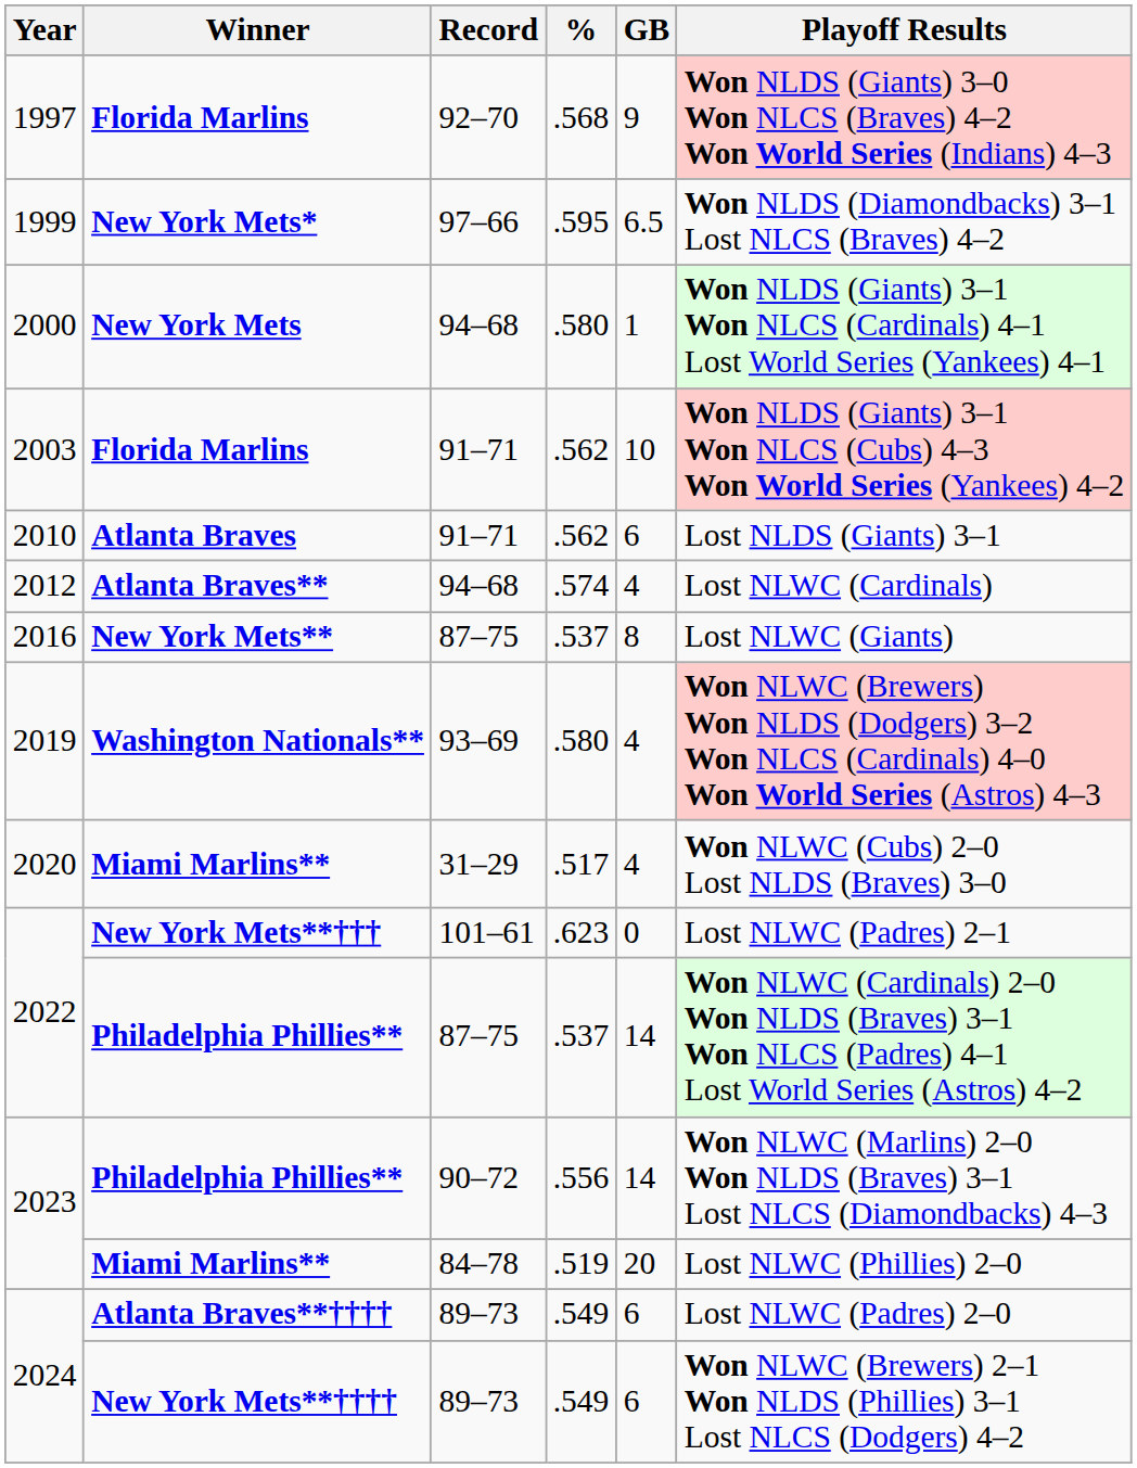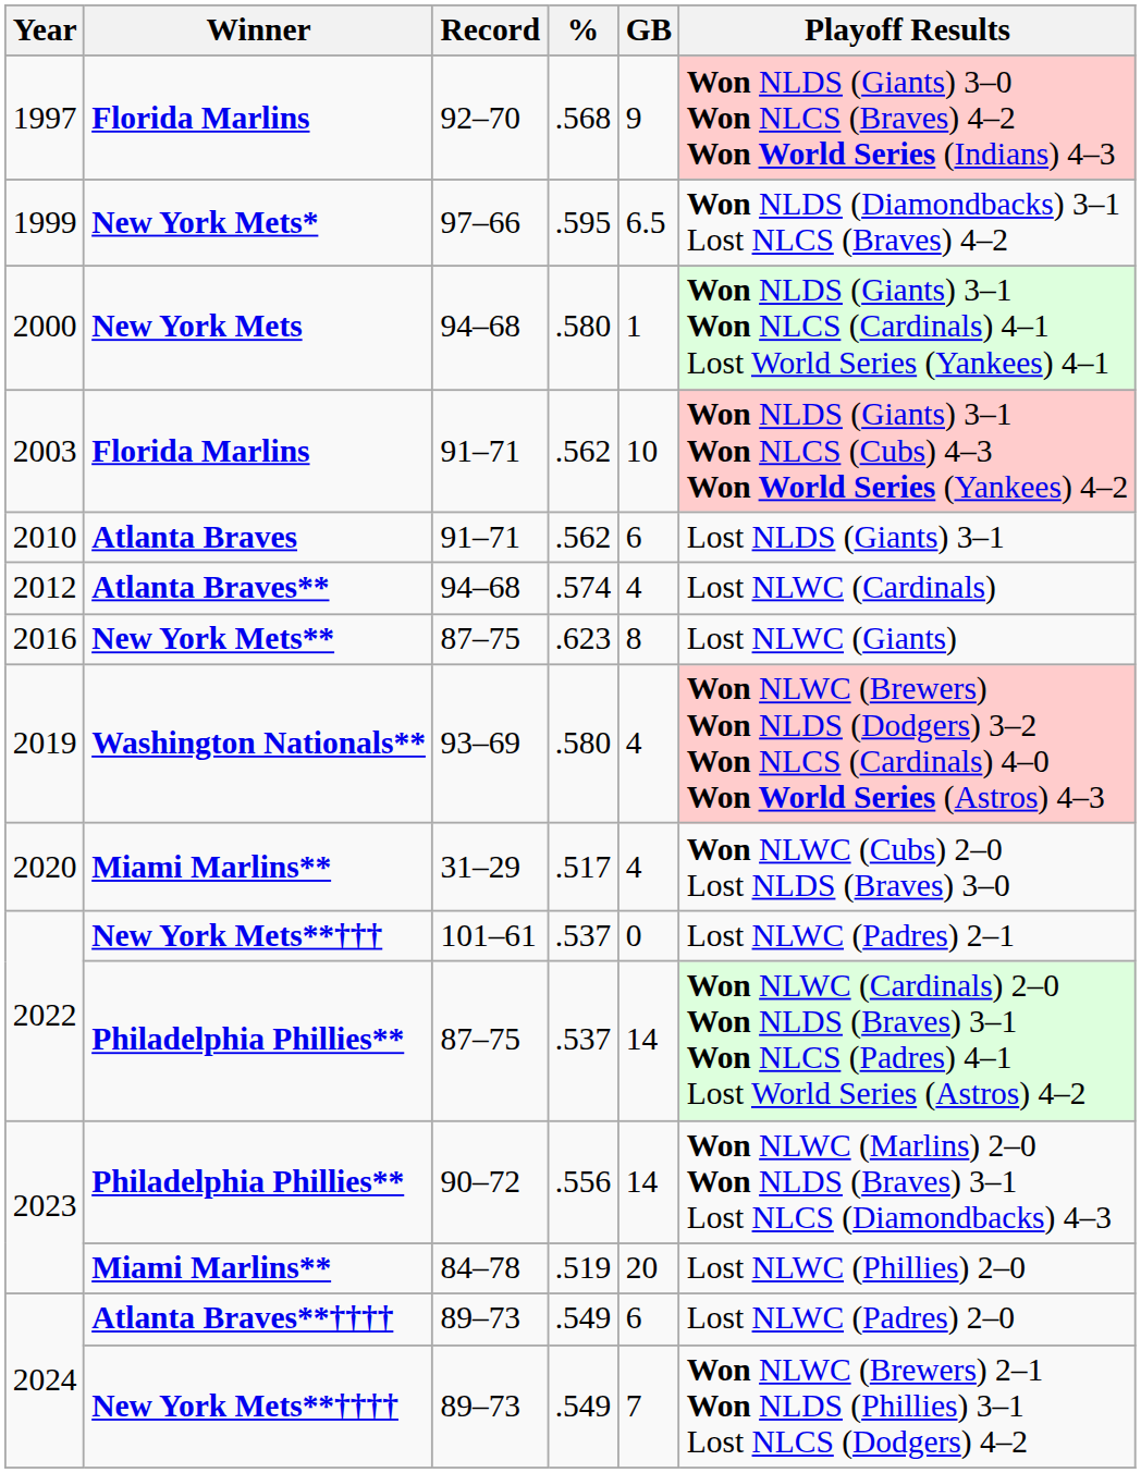2016 | %: .537 -> .623
2022 / New York Mets**††† | %: .623 -> .537
2024 / New York Mets**†††† | GB: 6 -> 7
